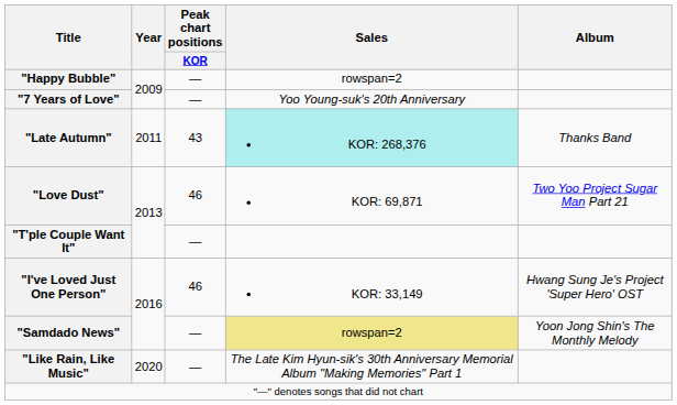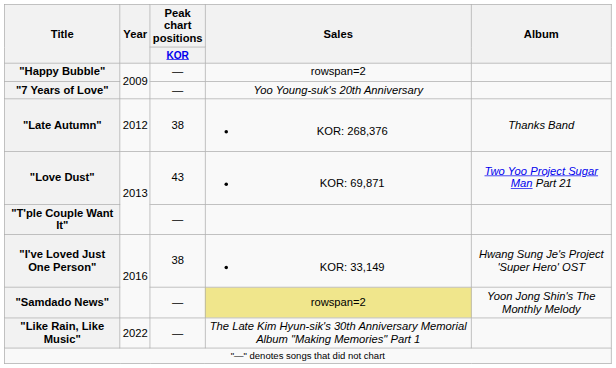"Late Autumn" | Year: 2011 -> 2012
"Late Autumn" | Peak chart positions / KOR: 43 -> 38
"Late Autumn" | Sales: paleturquoise background -> no background
"Love Dust" | Peak chart positions / KOR: 46 -> 43
"I've Loved Just One Person" | Peak chart positions / KOR: 46 -> 38
"Like Rain, Like Music" | Year: 2020 -> 2022
